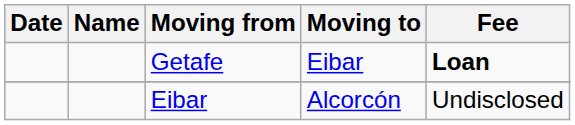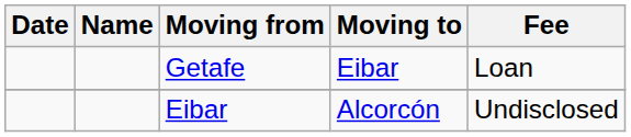Getafe | Fee: bold -> normal
